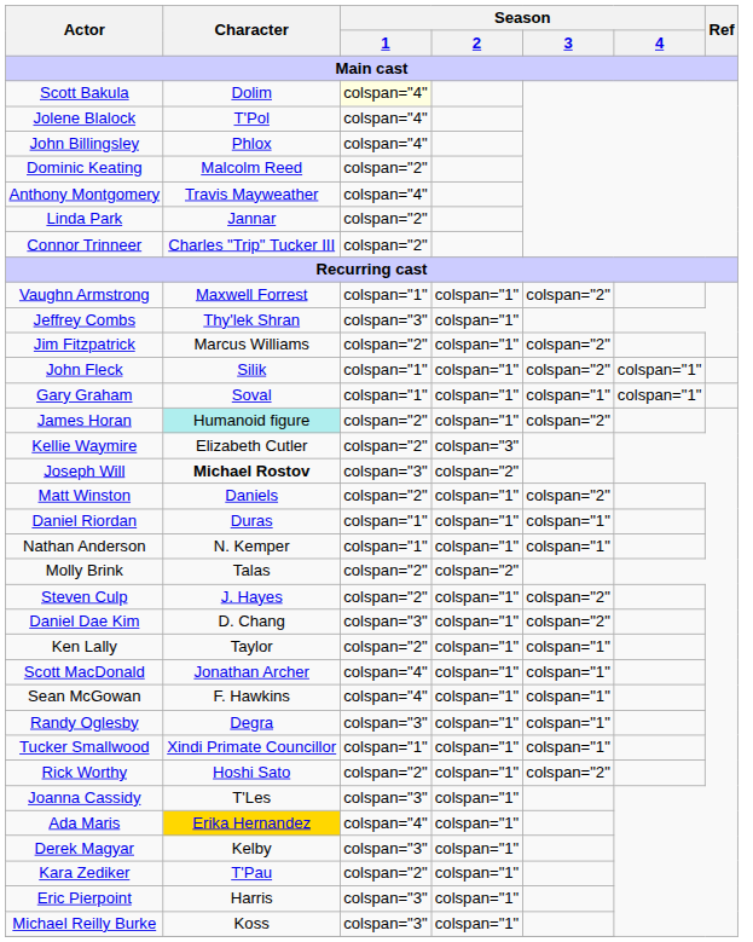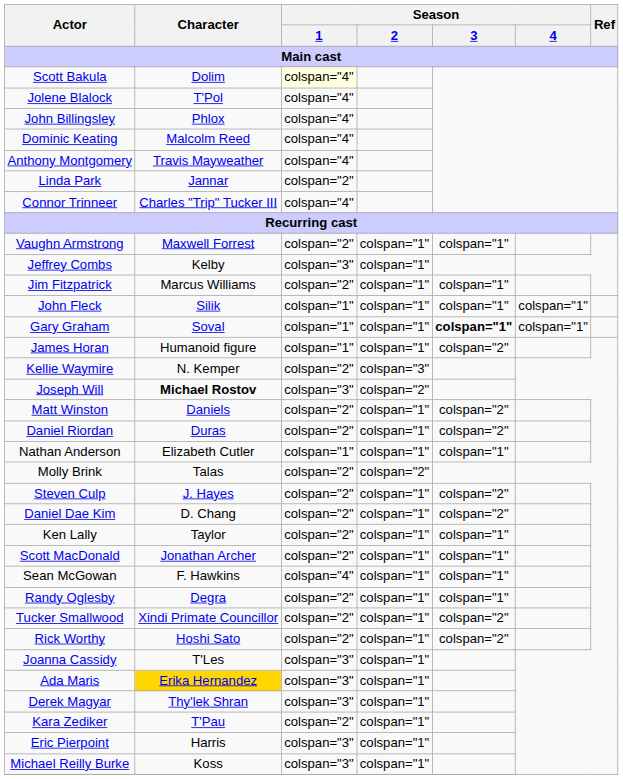Dominic Keating | Season / 1: colspan="2" -> colspan="4"
Connor Trinneer | Season / 1: colspan="2" -> colspan="4"
Vaughn Armstrong | Season / 1: colspan="1" -> colspan="2"
Vaughn Armstrong | Season / 3: colspan="2" -> colspan="1"
Jeffrey Combs | Character: Thy'lek Shran -> Kelby
Jim Fitzpatrick | Season / 3: colspan="2" -> colspan="1"
John Fleck | Season / 3: colspan="2" -> colspan="1"
Gary Graham | Season / 3: normal -> bold
James Horan | Character: paleturquoise background -> no background
James Horan | Season / 1: colspan="2" -> colspan="1"
Kellie Waymire | Character: Elizabeth Cutler -> N. Kemper
Daniel Riordan | Season / 1: colspan="1" -> colspan="2"
Daniel Riordan | Season / 3: colspan="1" -> colspan="2"
Nathan Anderson | Character: N. Kemper -> Elizabeth Cutler
Daniel Dae Kim | Season / 1: colspan="3" -> colspan="2"
Scott MacDonald | Season / 1: colspan="4" -> colspan="2"
Randy Oglesby | Season / 1: colspan="3" -> colspan="2"
Tucker Smallwood | Season / 1: colspan="1" -> colspan="2"
Tucker Smallwood | Season / 3: colspan="1" -> colspan="2"
Ada Maris | Season / 1: colspan="4" -> colspan="3"
Derek Magyar | Character: Kelby -> Thy'lek Shran
